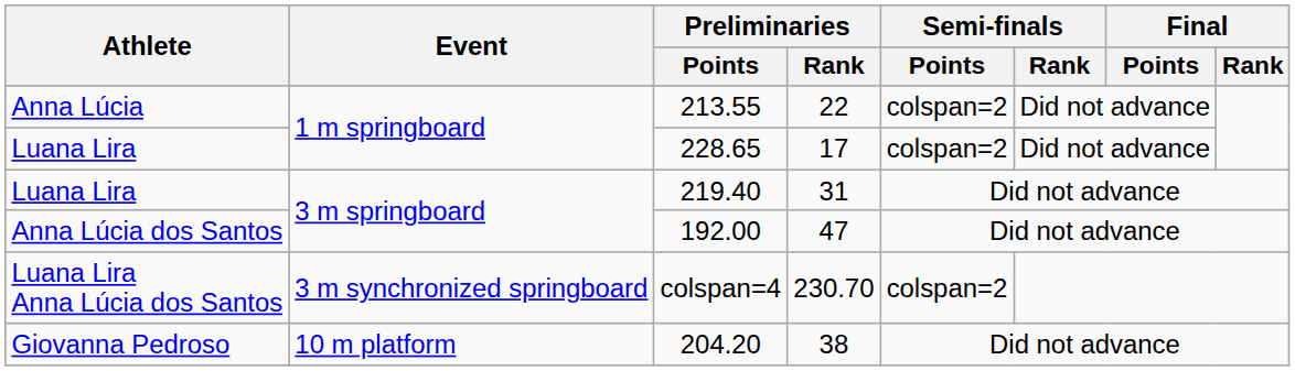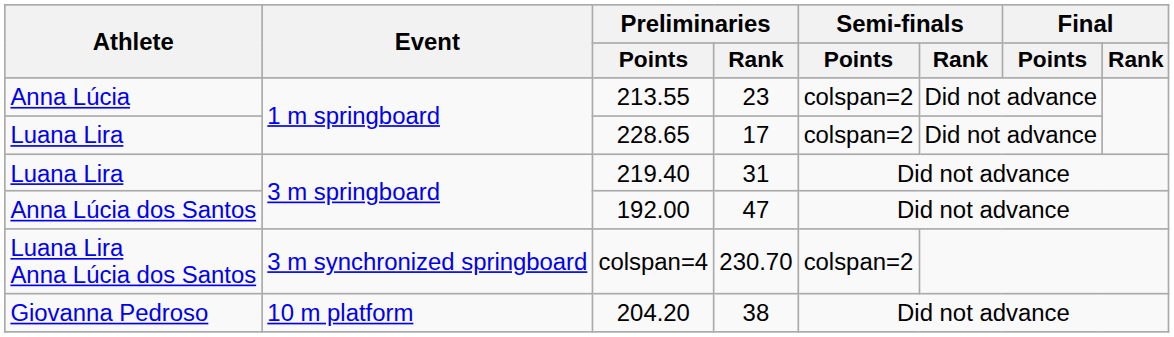213.55 | Preliminaries / Rank: 22 -> 23
